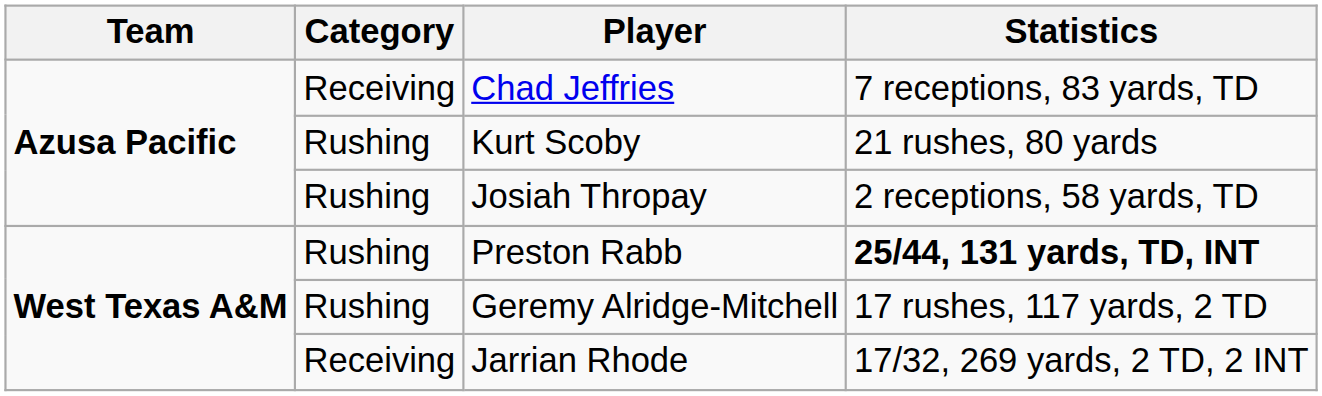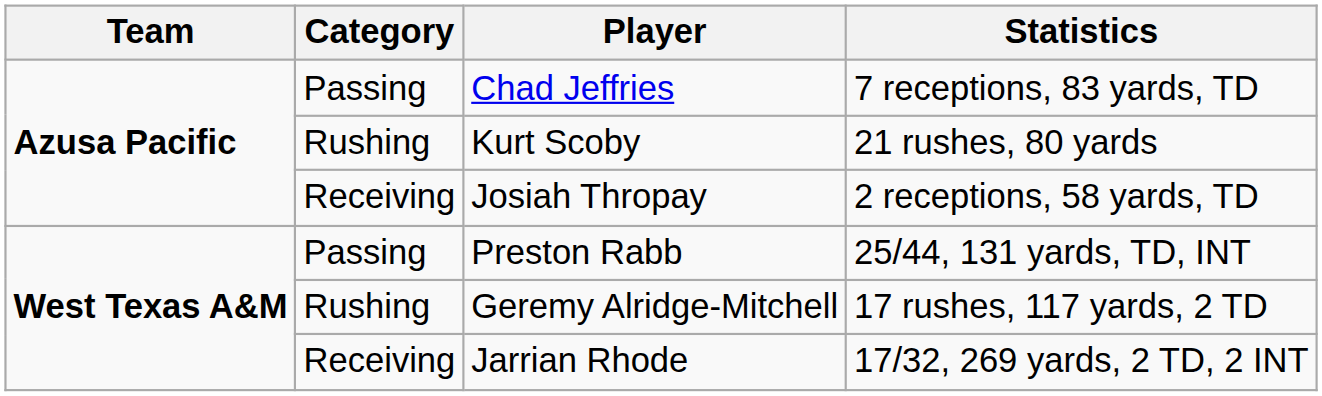Chad Jeffries | Category: Receiving -> Passing
Josiah Thropay | Category: Rushing -> Receiving
Preston Rabb | Category: Rushing -> Passing
Preston Rabb | Statistics: bold -> normal
